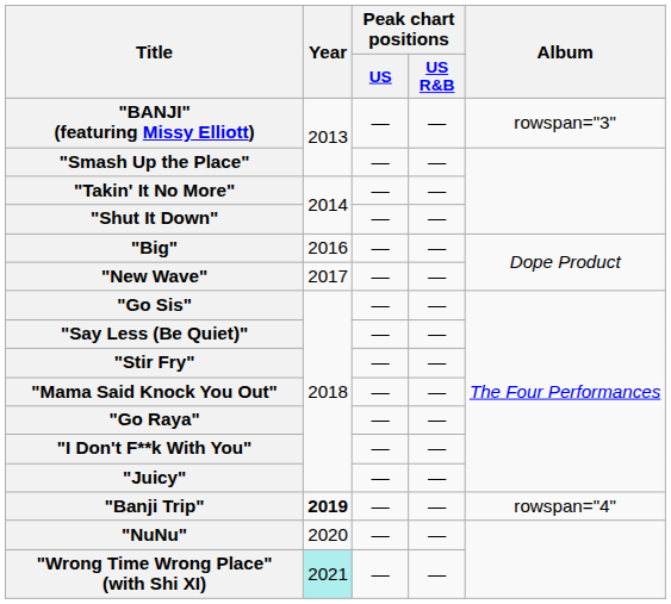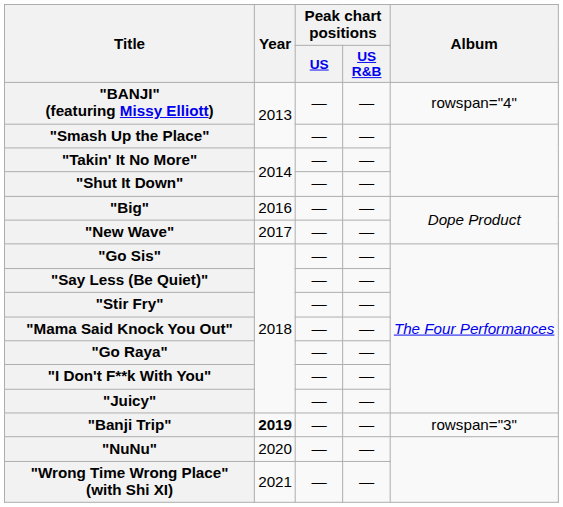"BANJI" (featuring Missy Elliott) | Album: rowspan="3" -> rowspan="4"
"Banji Trip" | Album: rowspan="4" -> rowspan="3"
"Wrong Time Wrong Place" (with Shi XI) | Year: paleturquoise background -> no background
